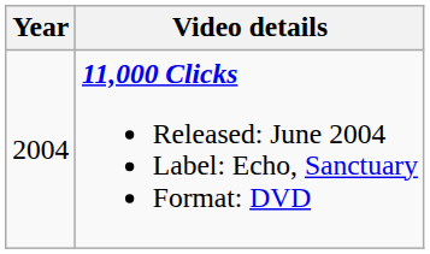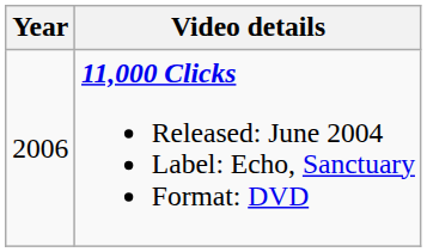row 2 | Year: 2004 -> 2006
